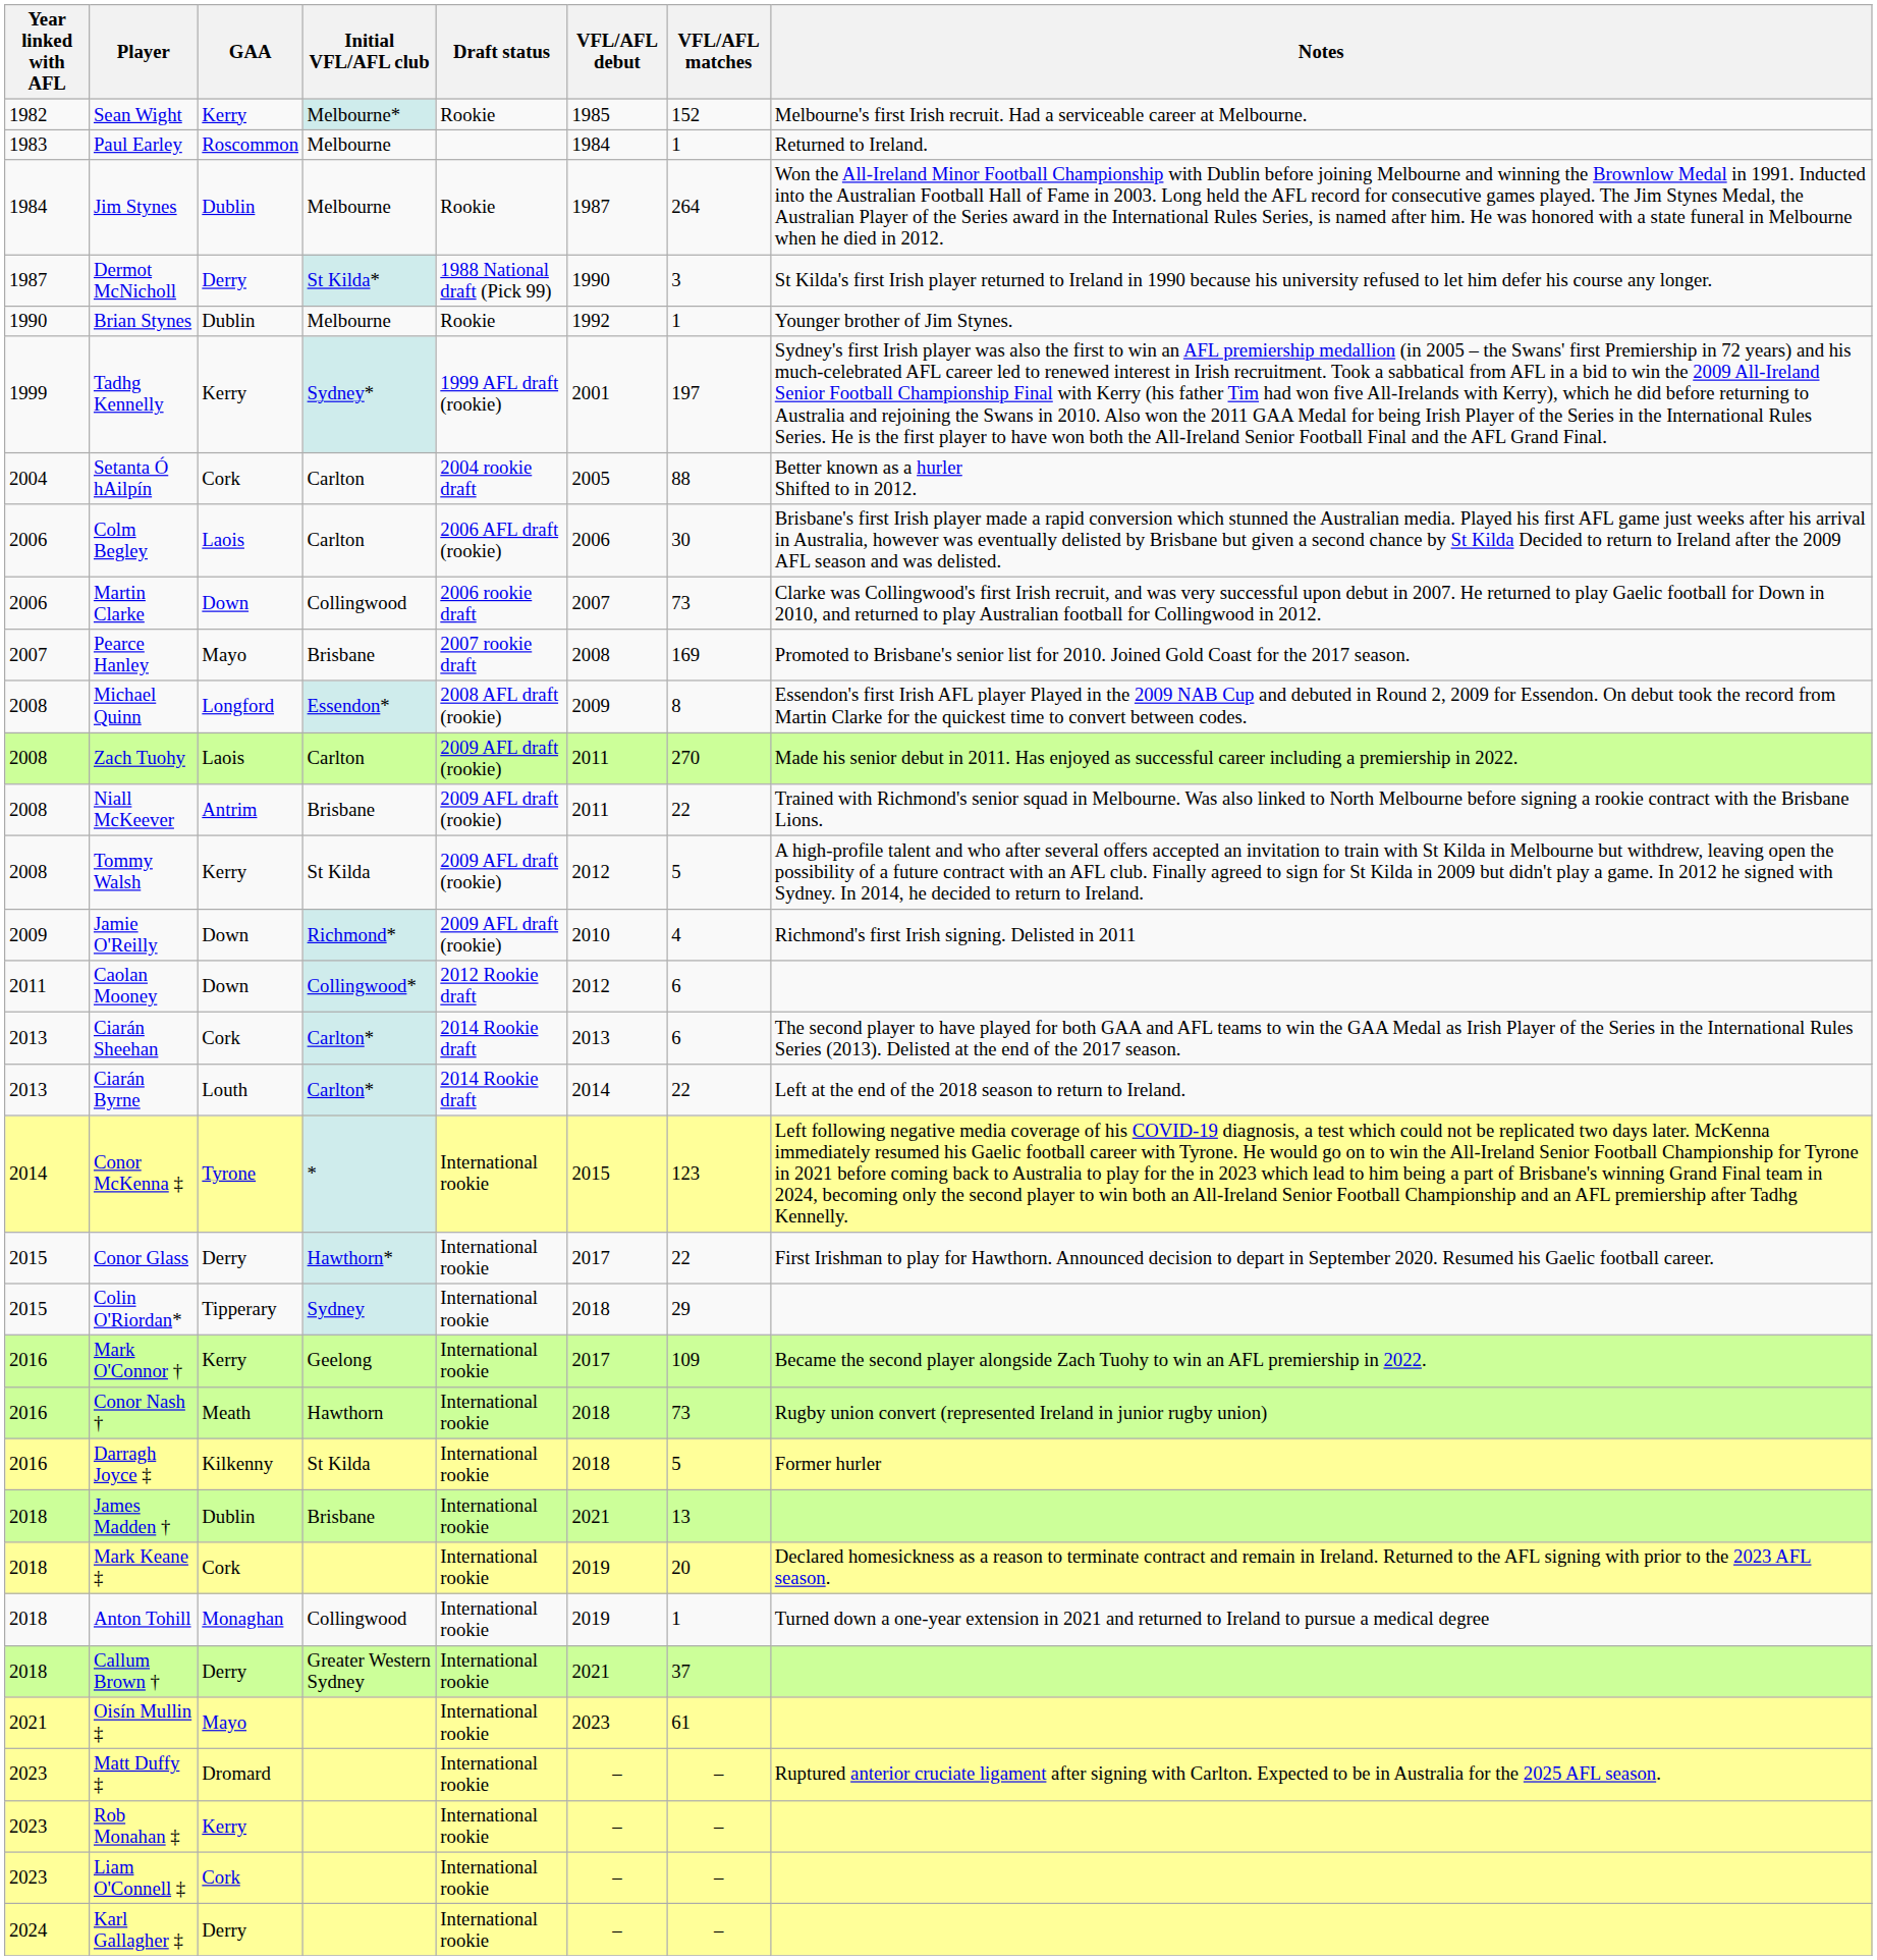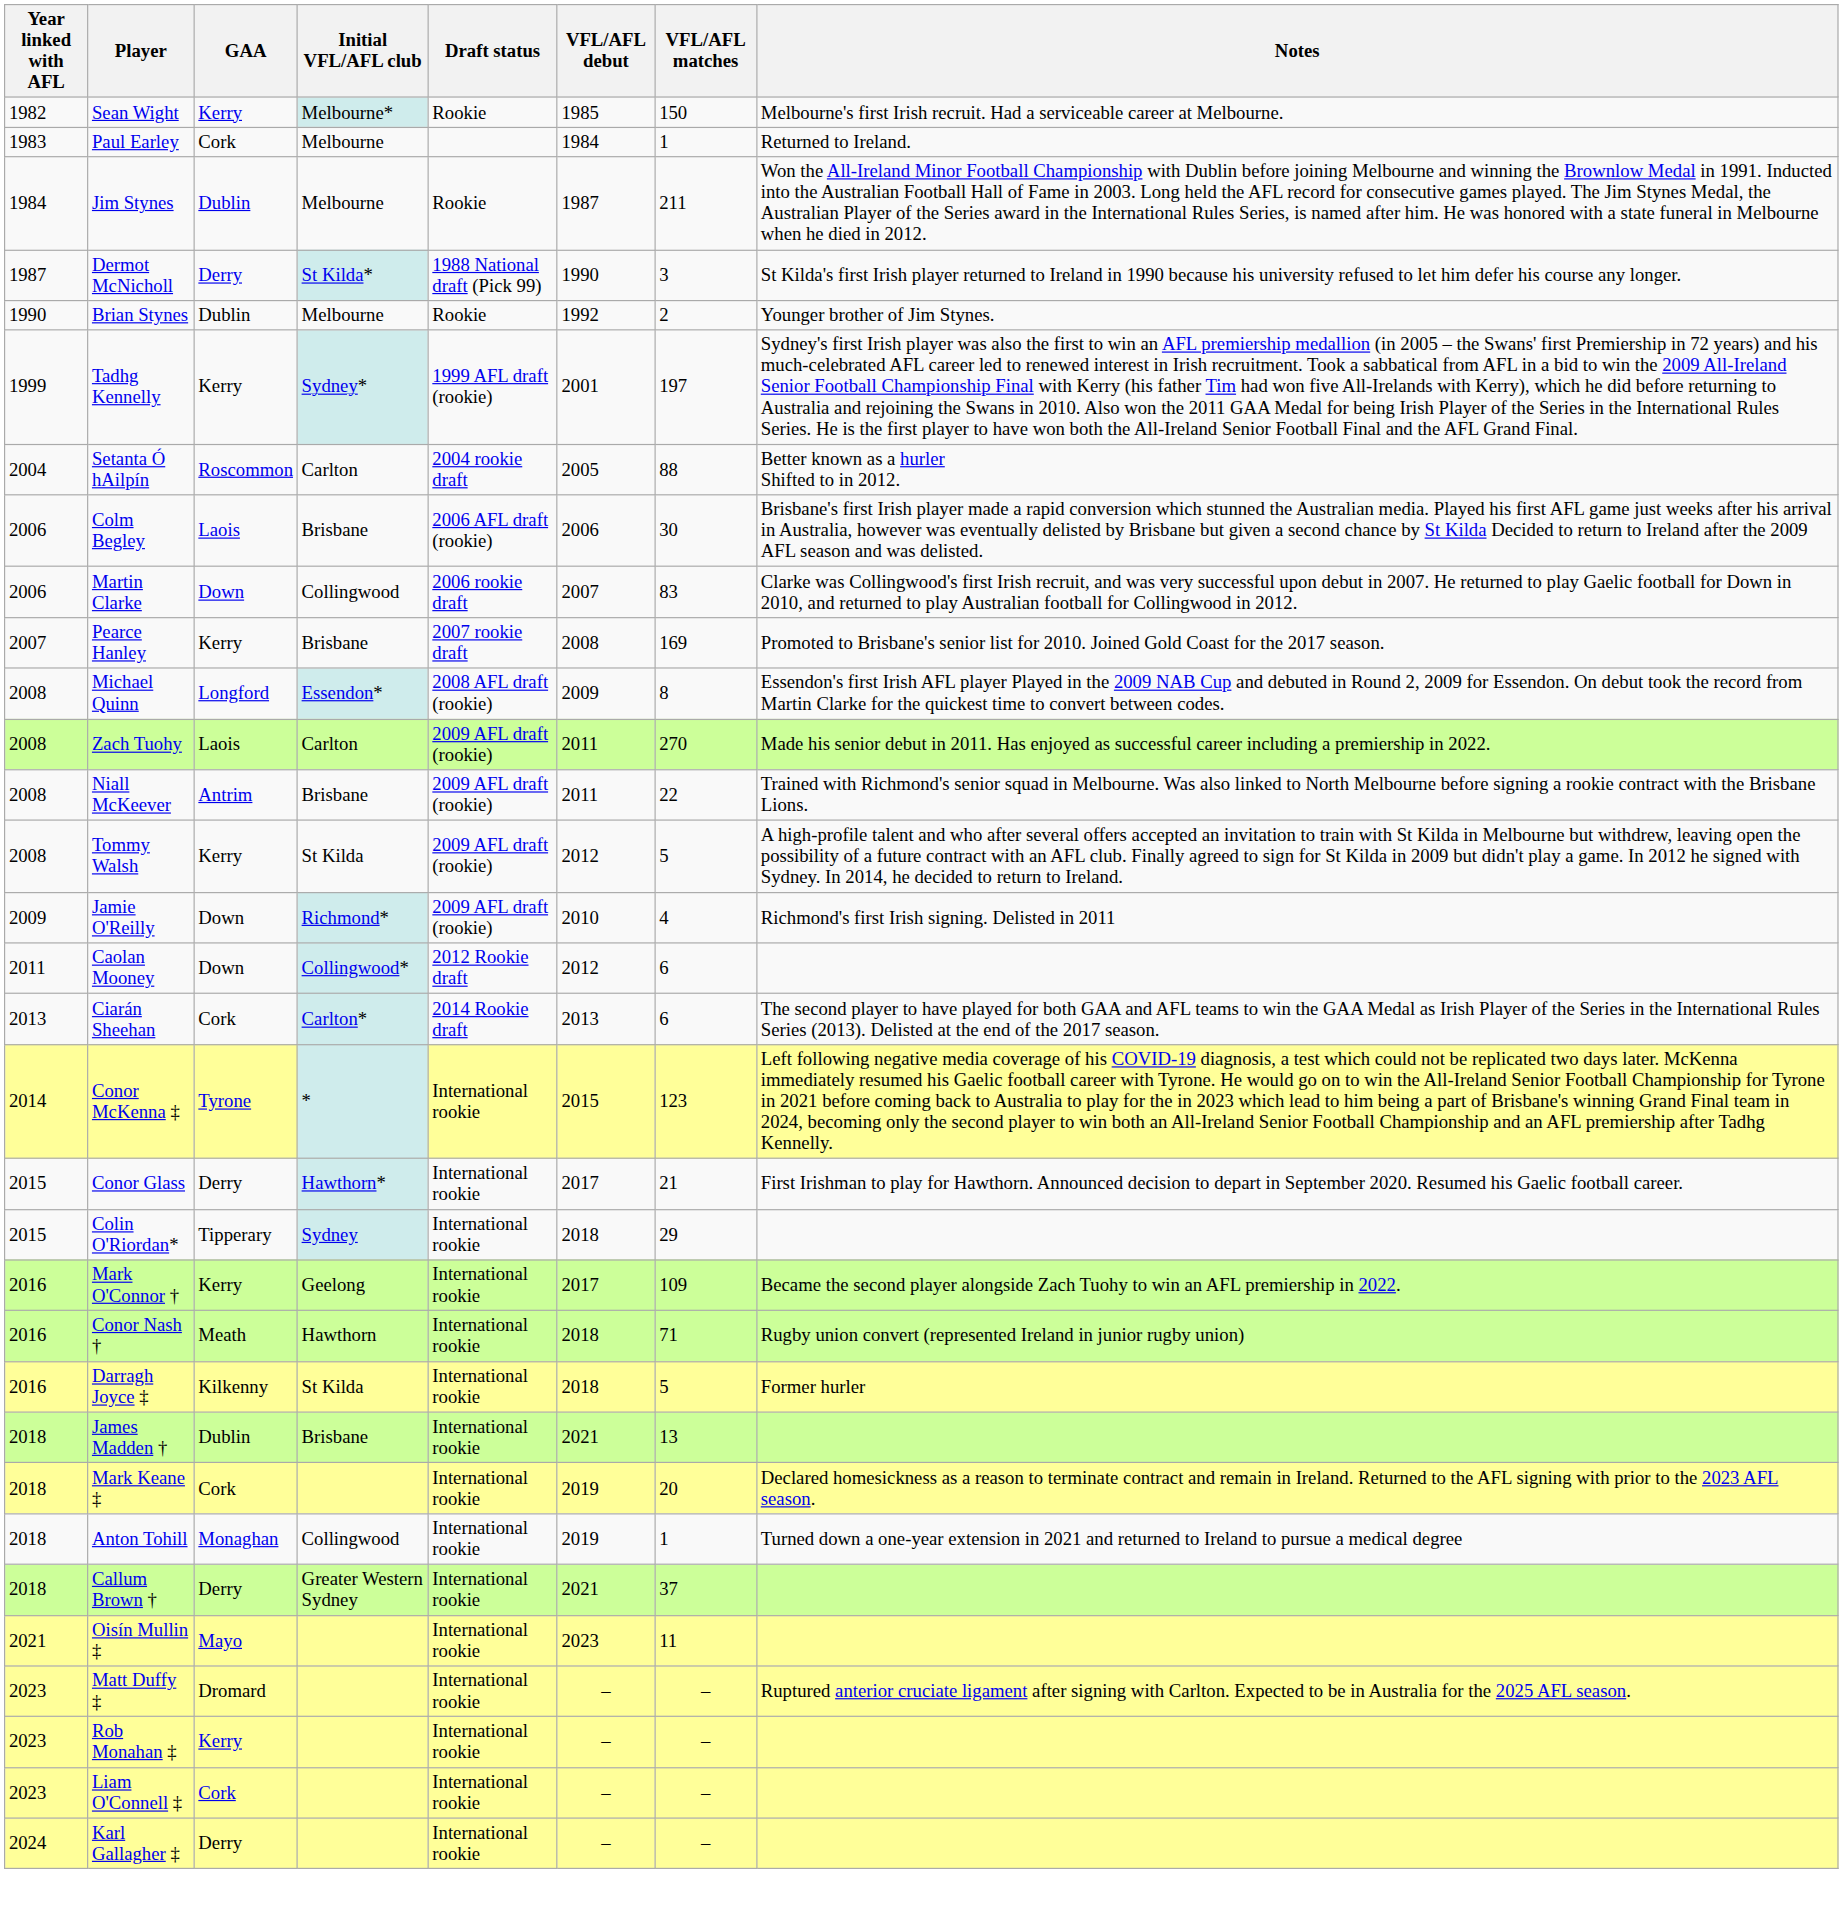Sean Wight | VFL/AFL matches: 152 -> 150
Paul Earley | GAA: Roscommon -> Cork
Jim Stynes | VFL/AFL matches: 264 -> 211
Brian Stynes | VFL/AFL matches: 1 -> 2
Setanta Ó hAilpín | GAA: Cork -> Roscommon
Colm Begley | Initial VFL/AFL club: Carlton -> Brisbane
Martin Clarke | VFL/AFL matches: 73 -> 83
Pearce Hanley | GAA: Mayo -> Kerry
- row: 2013 | Ciarán Byrne | Louth | Carlton* | 2014 Rookie draft | 2014 | 22 | Left at the end of the 2018 season to return to Ireland.
Conor Glass | VFL/AFL matches: 22 -> 21
Conor Nash † | VFL/AFL matches: 73 -> 71
Oisín Mullin ‡ | VFL/AFL matches: 61 -> 11
